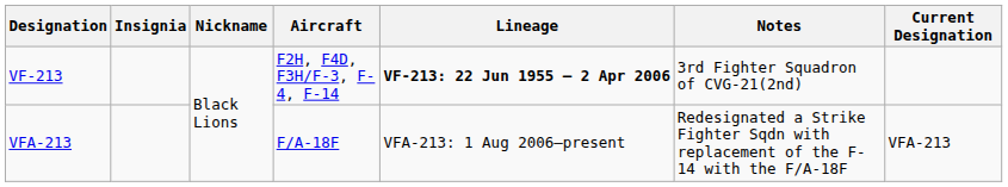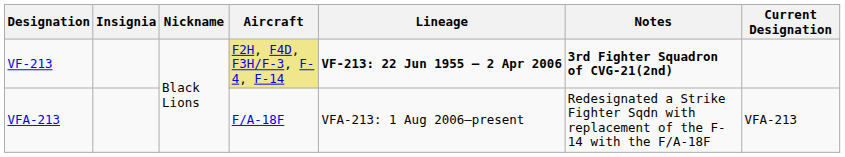VF-213 | Aircraft: no background -> khaki background
VF-213 | Notes: normal -> bold
